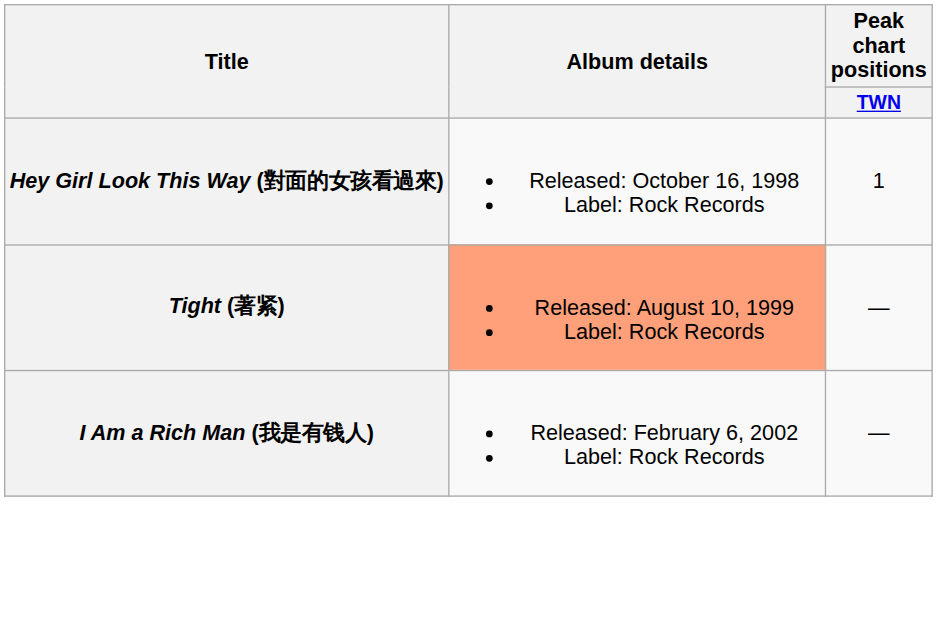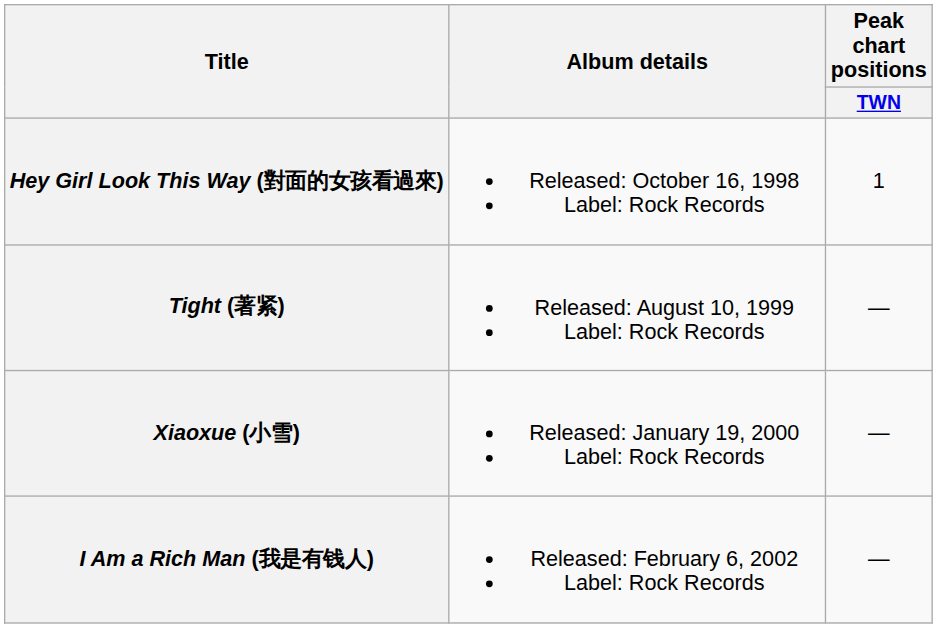Tight (著紧) | Album details: lightsalmon background -> no background
+ row: Xiaoxue (小雪) | Released: January 19, 2000 Label: Rock Records | —
